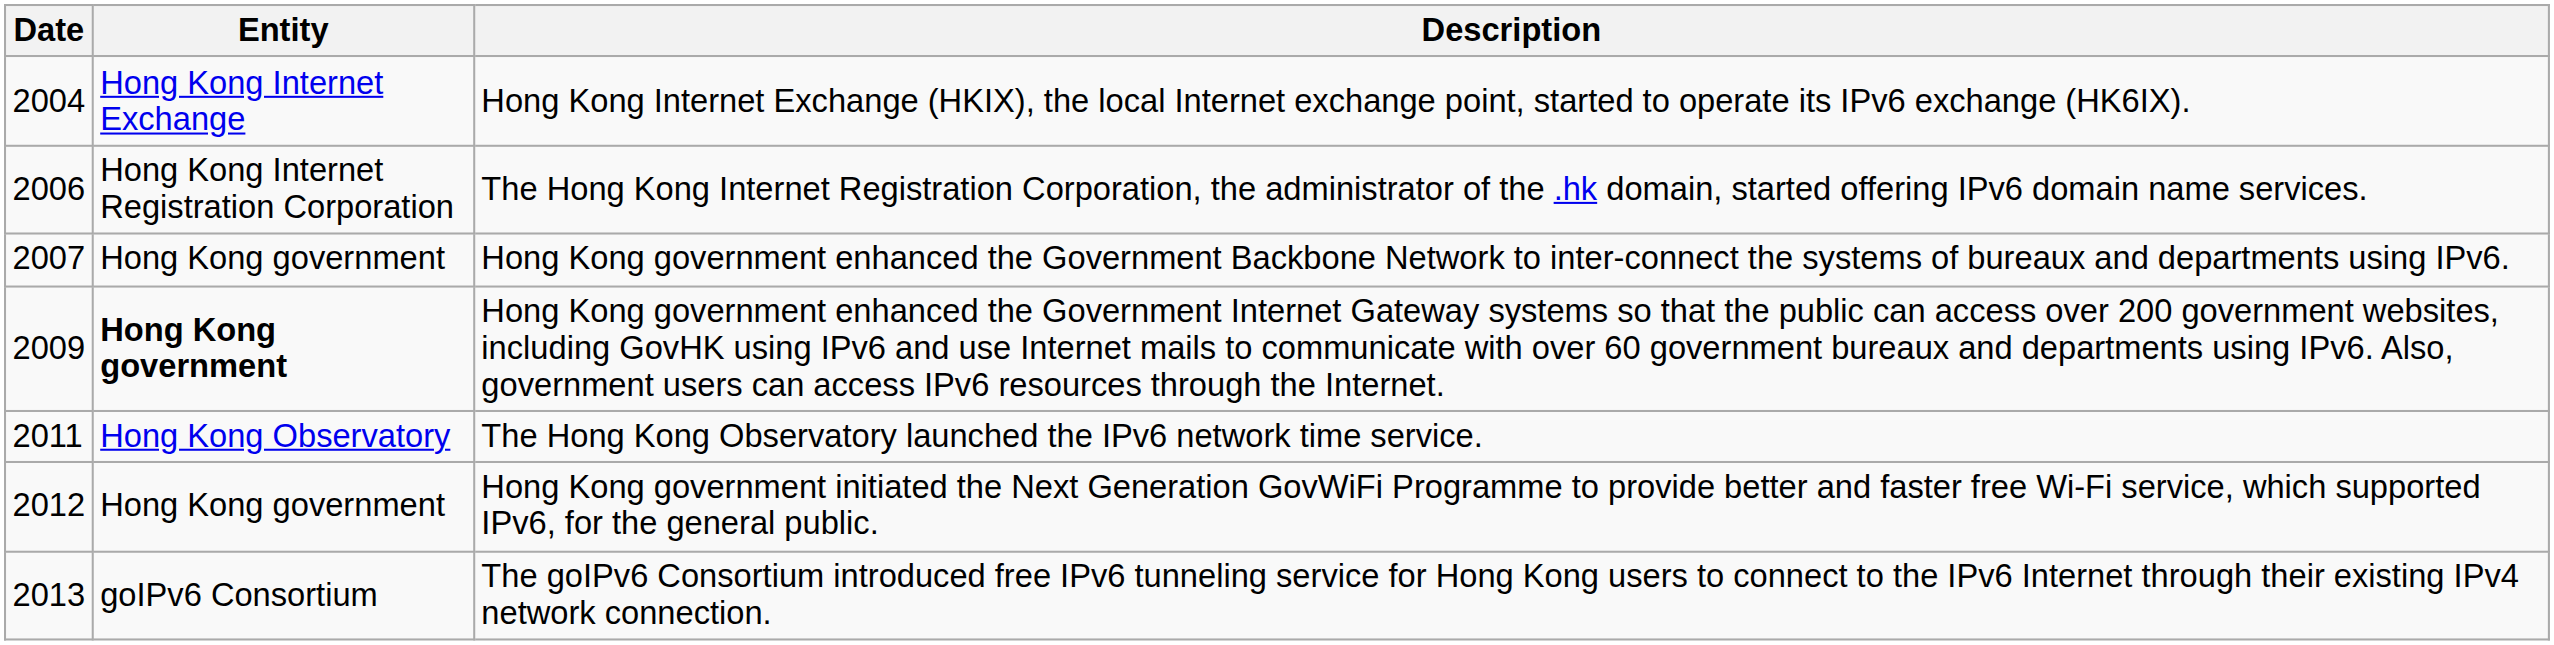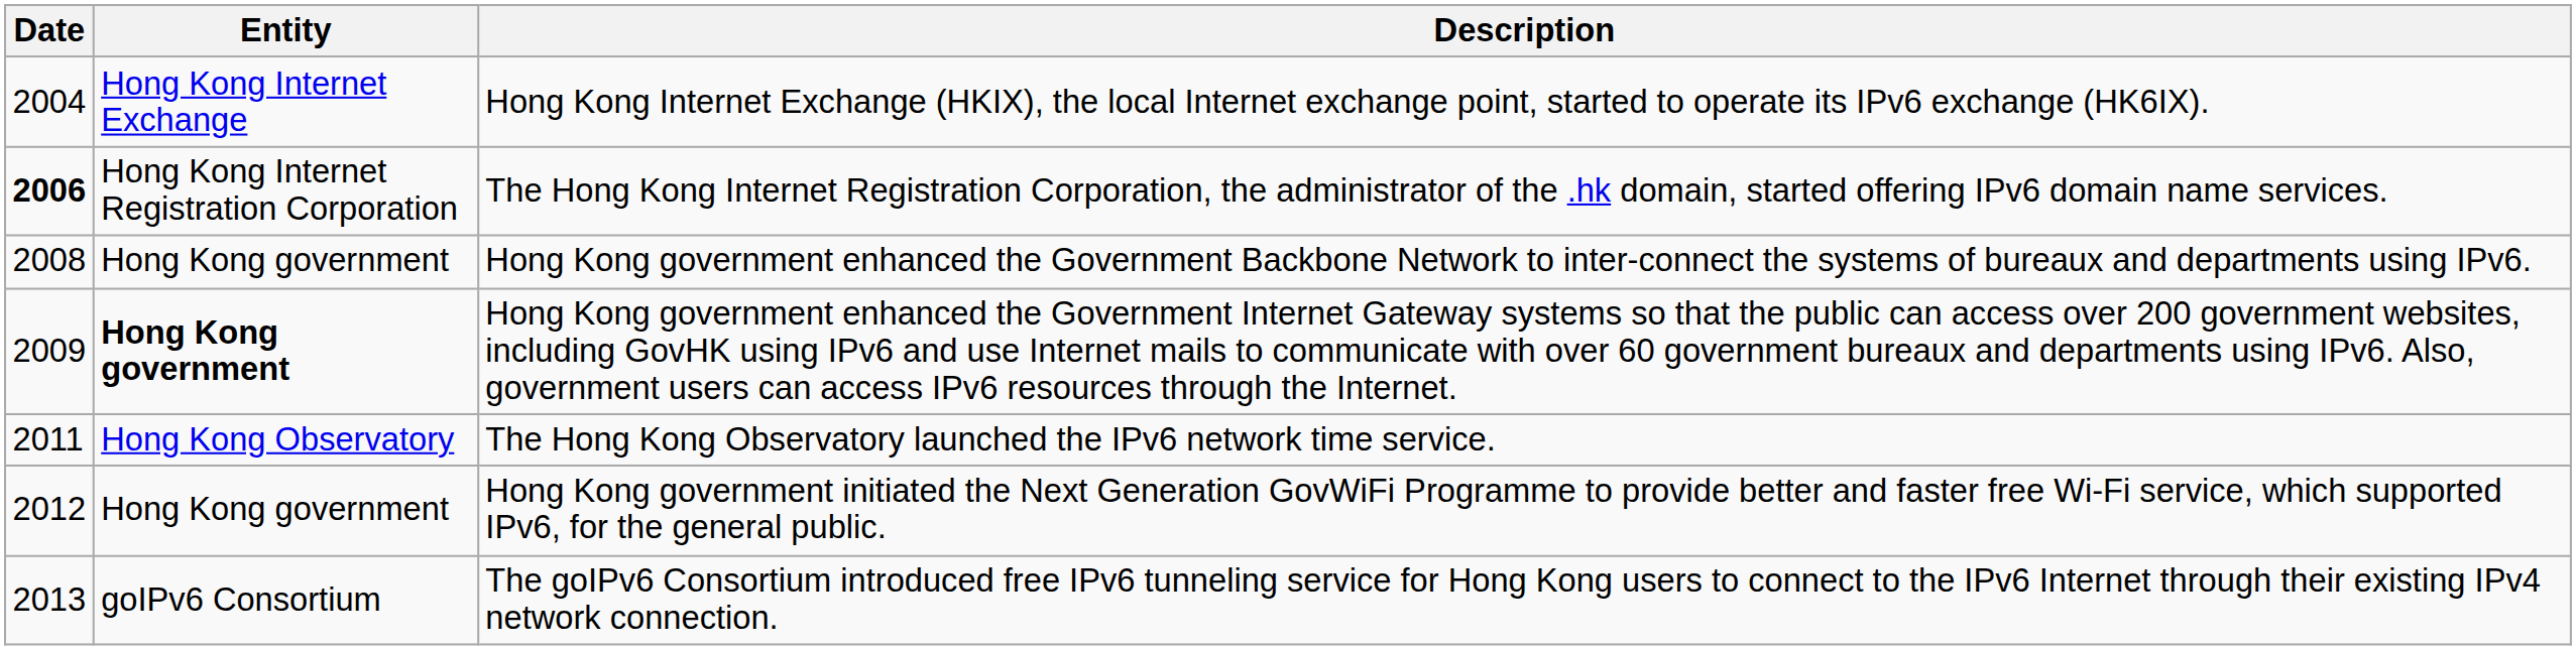row 3 | Date: normal -> bold
row 4 | Date: 2007 -> 2008
